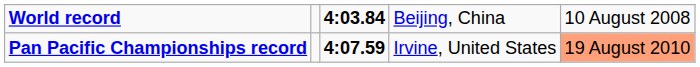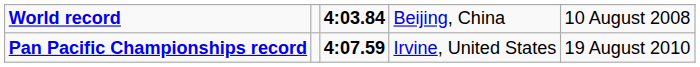Pan Pacific Championships record | column 5: lightsalmon background -> no background
